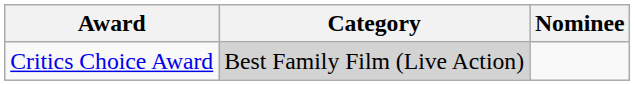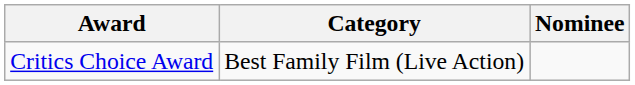Critics Choice Award | Category: lightgrey background -> no background
